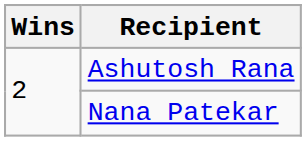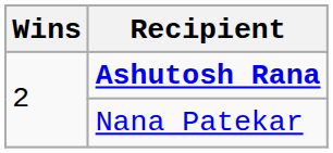Ashutosh Rana | Recipient: normal -> bold
